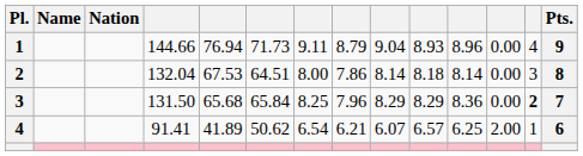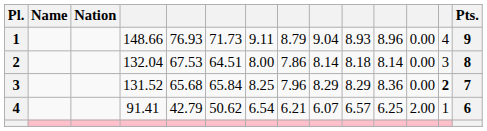row 2 | column 4: 144.66 -> 148.66
row 2 | column 5: 76.94 -> 76.93
row 4 | column 4: 131.50 -> 131.52
row 5 | column 5: 41.89 -> 42.79
